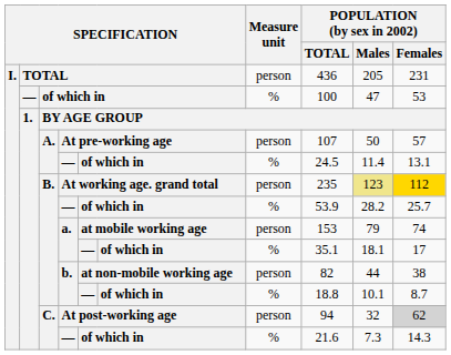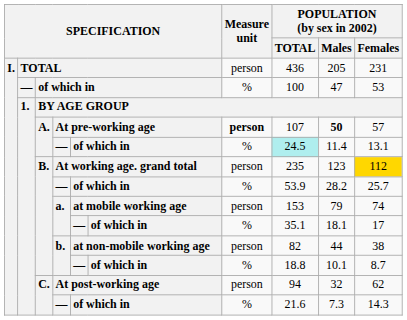At pre-working age | Measure unit: normal -> bold
At pre-working age | POPULATION (by sex in 2002) / Males: normal -> bold
A. / — | POPULATION (by sex in 2002) / TOTAL: no background -> paleturquoise background
At working age. grand total | POPULATION (by sex in 2002) / Males: khaki background -> no background
At post-working age | POPULATION (by sex in 2002) / Females: lightgrey background -> no background
